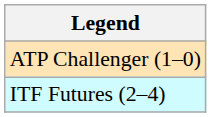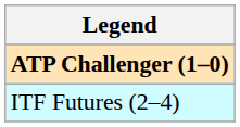row 2 | column 1: normal -> bold
